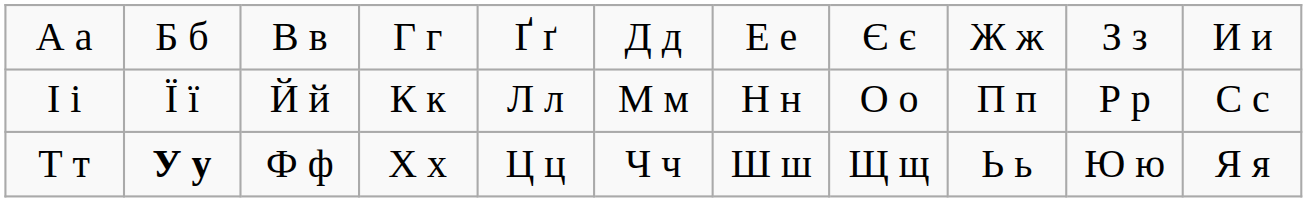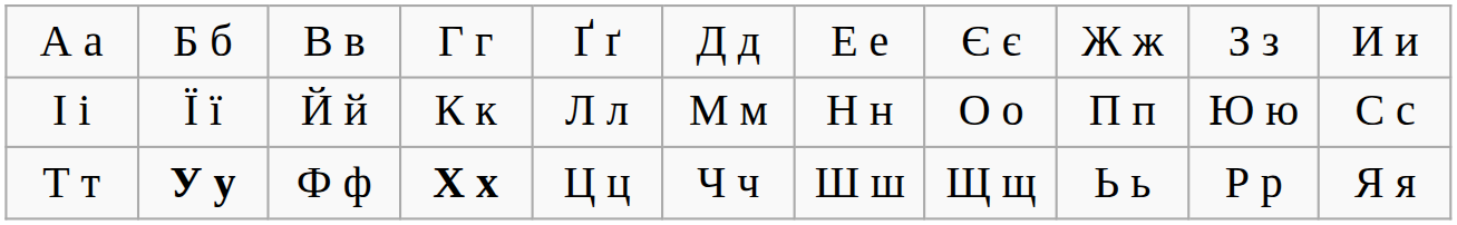І і | column 10: Р р -> Ю ю
Т т | column 4: normal -> bold
Т т | column 10: Ю ю -> Р р
